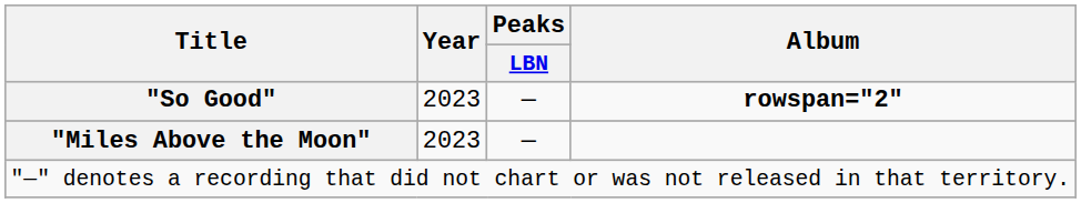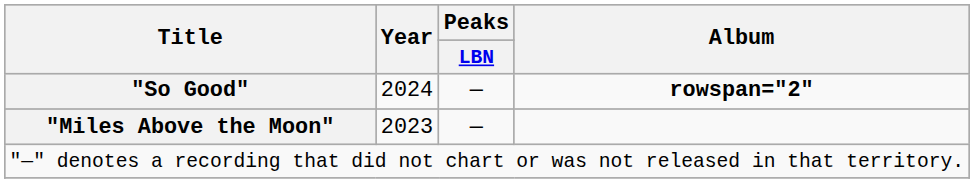"So Good" | Year: 2023 -> 2024
